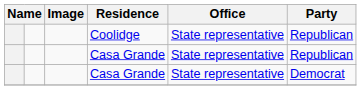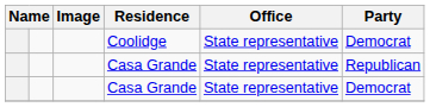Coolidge | Party: Republican -> Democrat
